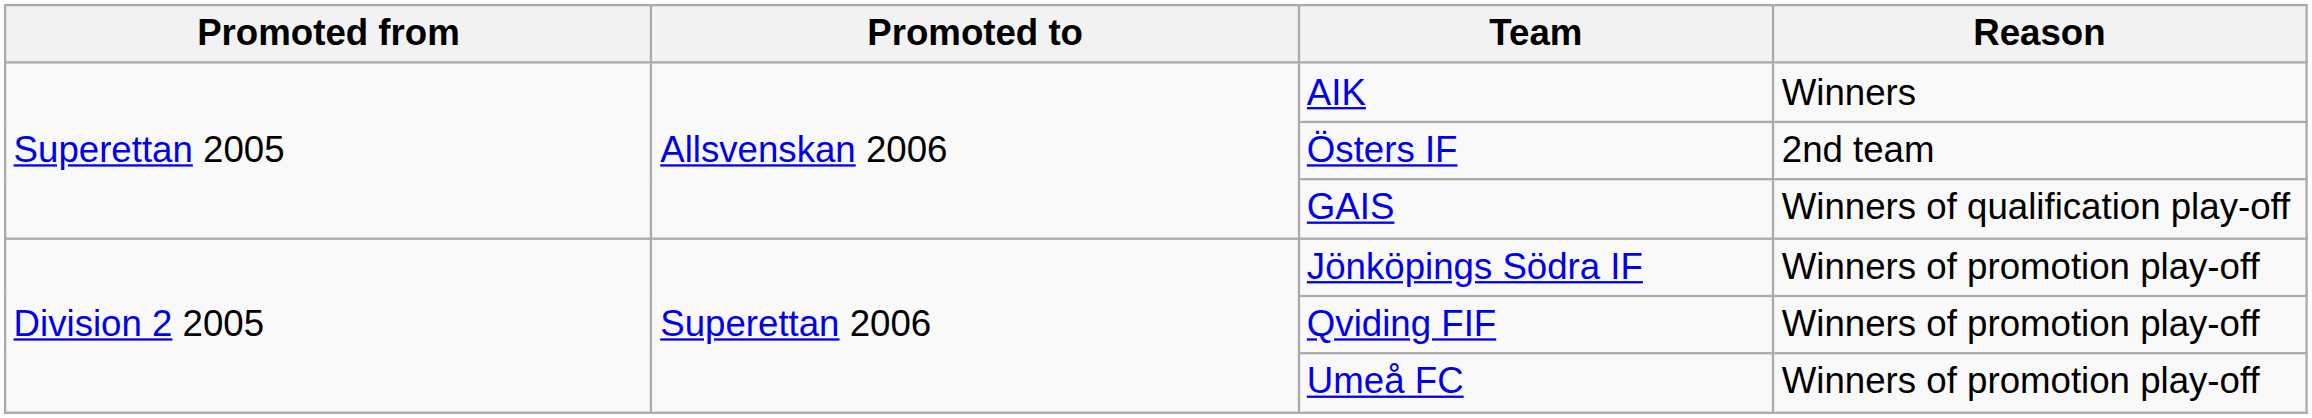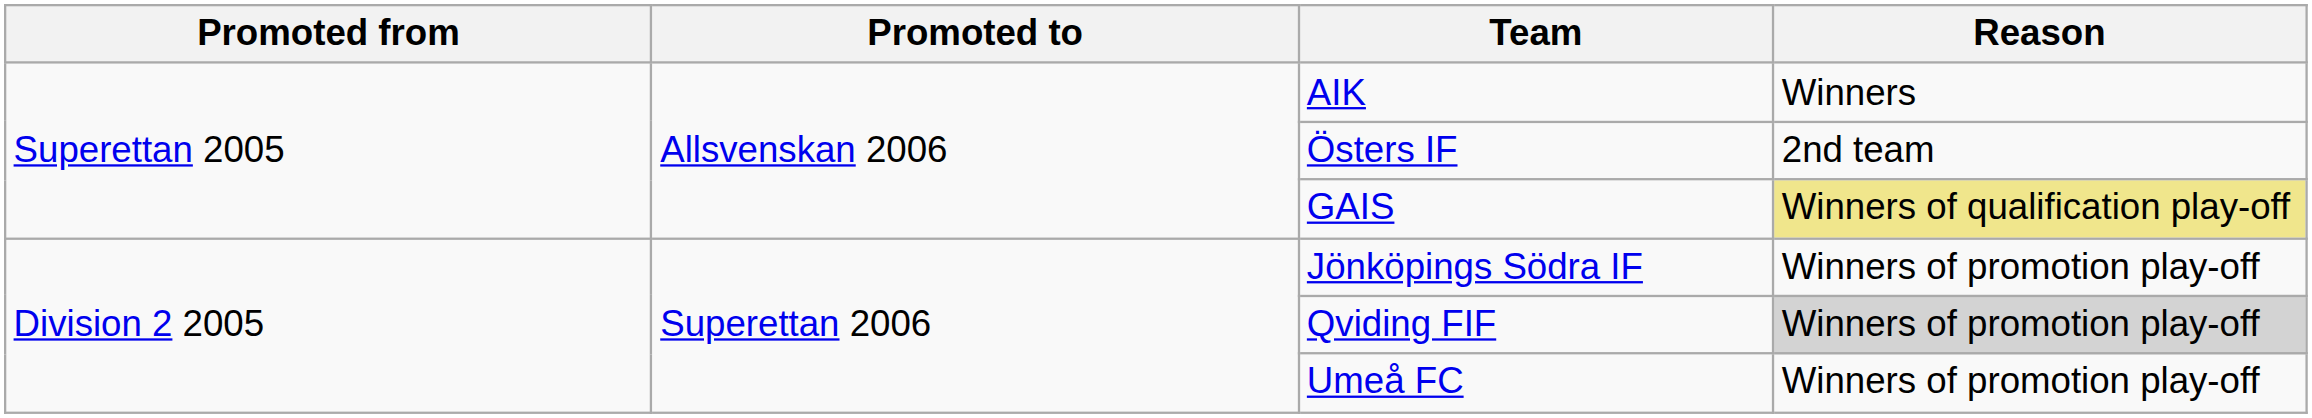GAIS | Reason: no background -> khaki background
Qviding FIF | Reason: no background -> lightgrey background
